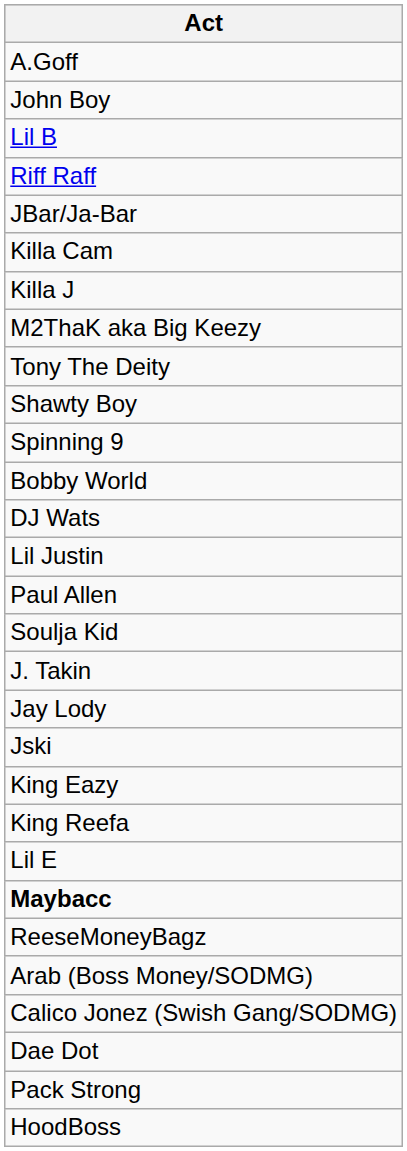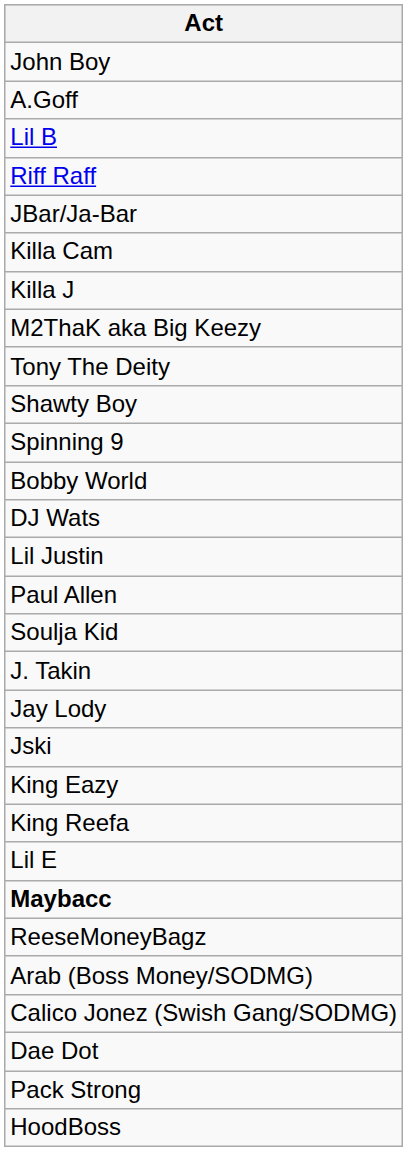row 2 | column 1: A.Goff -> John Boy
row 3 | column 1: John Boy -> A.Goff
